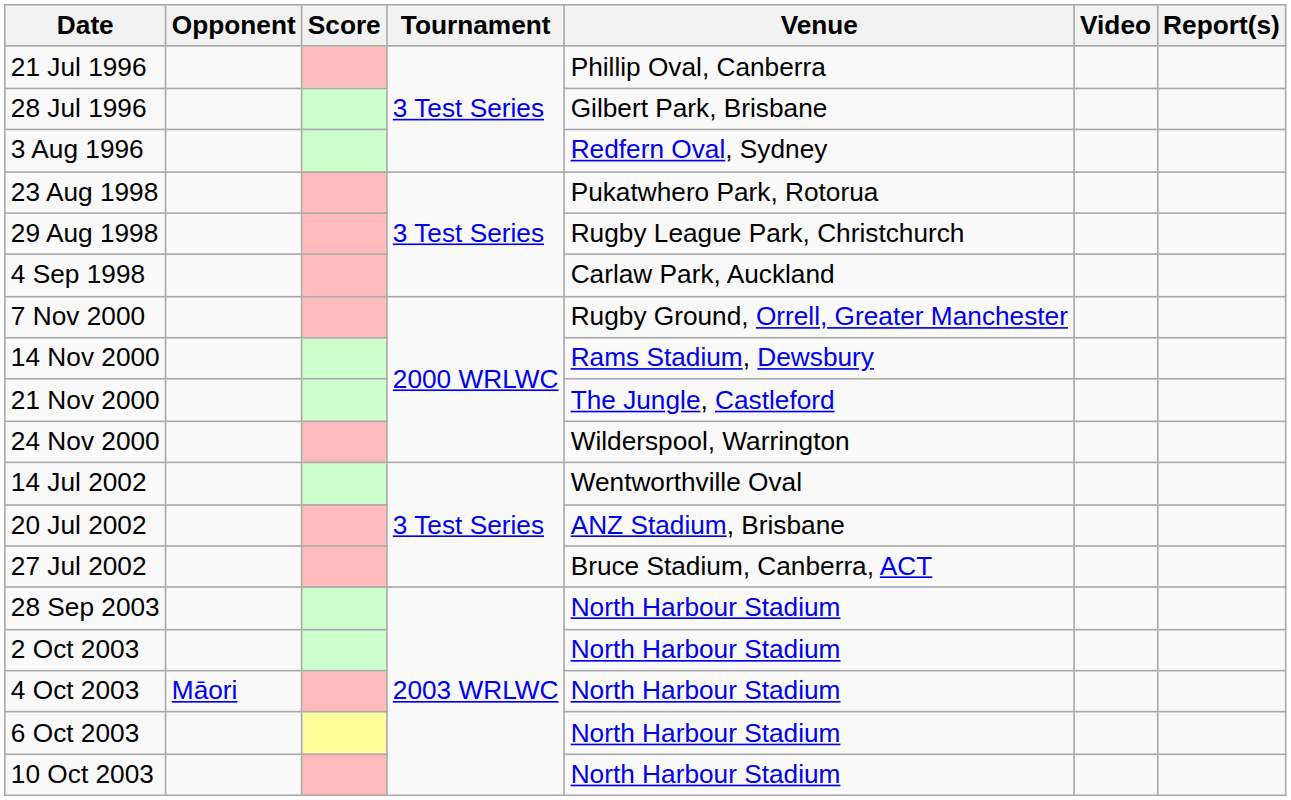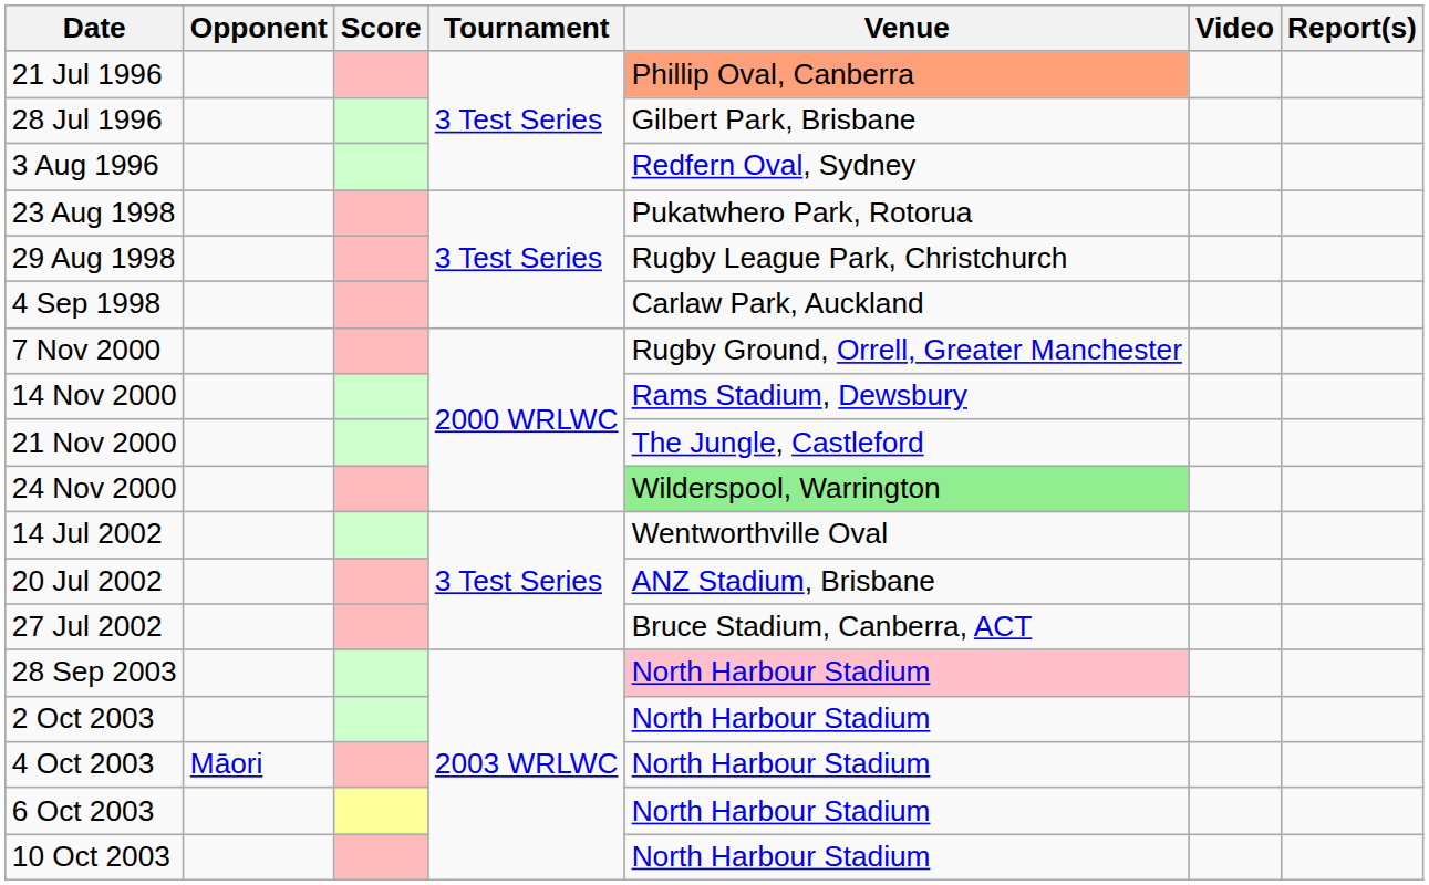21 Jul 1996 | Venue: no background -> lightsalmon background
24 Nov 2000 | Venue: no background -> lightgreen background
28 Sep 2003 | Venue: no background -> pink background
